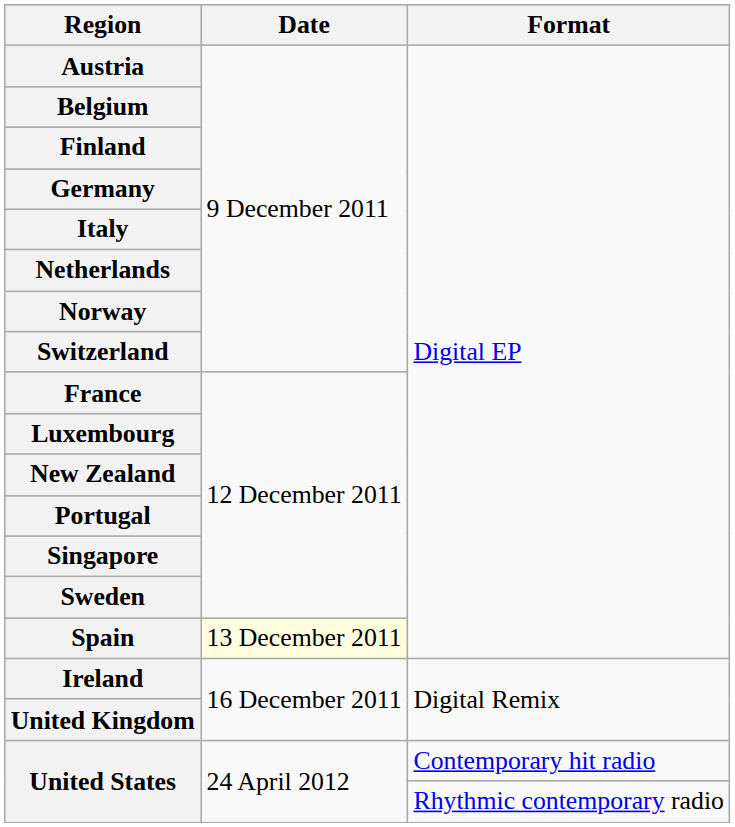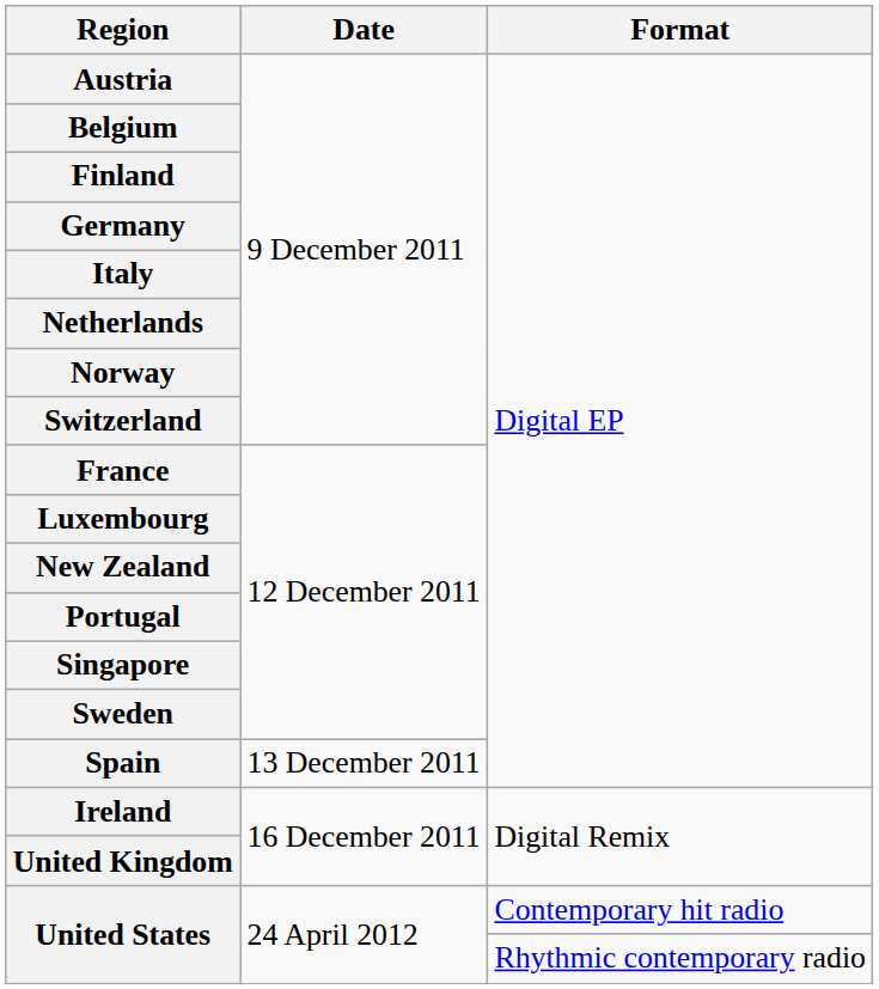Spain | Date: lightyellow background -> no background
